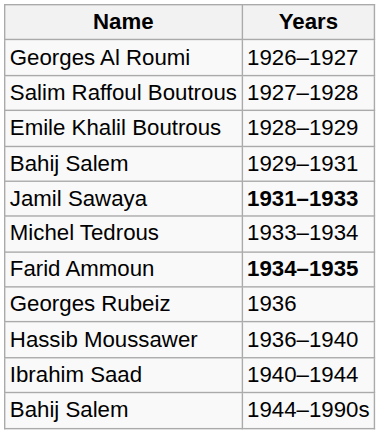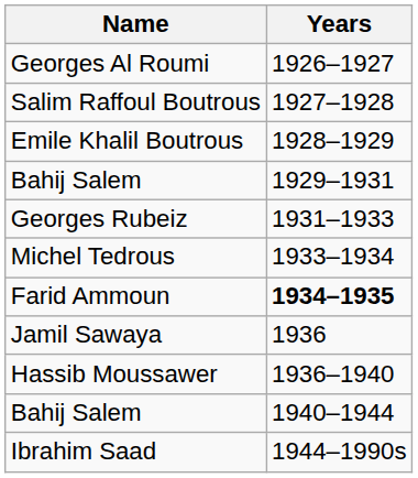row 6 | Name: Jamil Sawaya -> Georges Rubeiz
row 6 | Years: bold -> normal
row 9 | Name: Georges Rubeiz -> Jamil Sawaya
row 11 | Name: Ibrahim Saad -> Bahij Salem
row 12 | Name: Bahij Salem -> Ibrahim Saad
